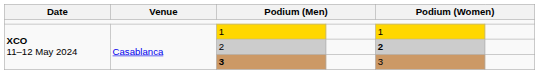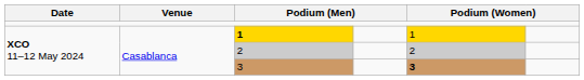row 3 | column 3: normal -> bold
row 4 | column 5: bold -> normal
row 5 | column 3: bold -> normal
row 5 | column 5: normal -> bold
